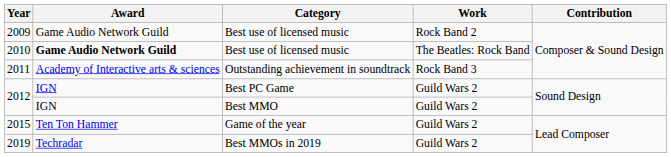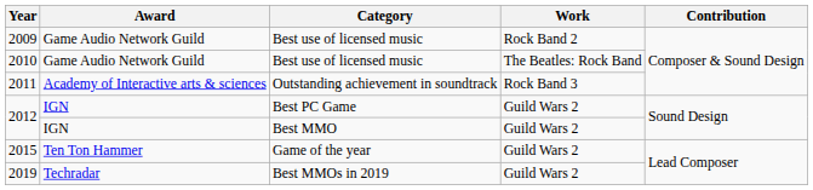2010 | Award: bold -> normal
